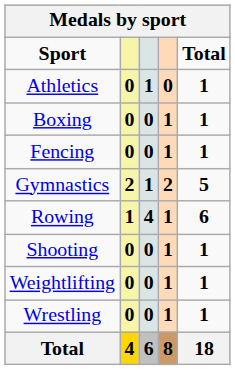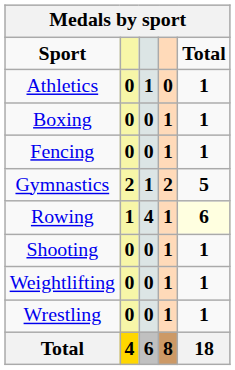Rowing | Total: no background -> lightyellow background
